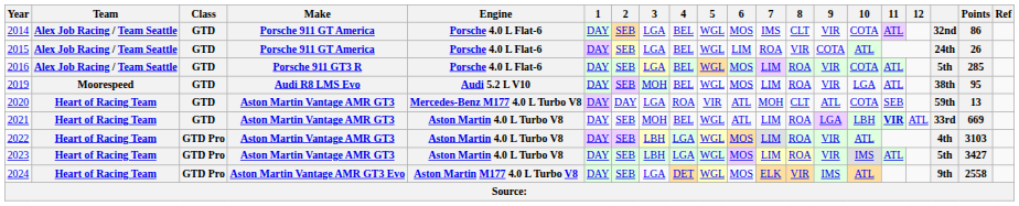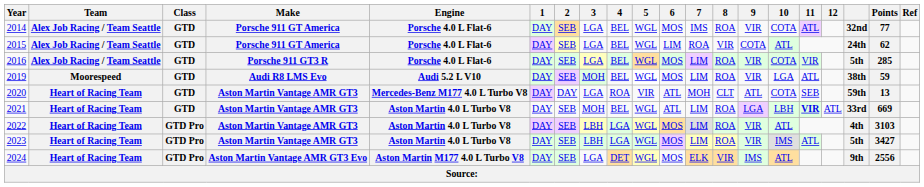2014 | 8: CLT -> ROA
2014 | Points: 86 -> 77
2015 | Points: 26 -> 62
2016 | 11: ATL -> VIR
2019 | Points: 95 -> 59
2024 | Points: 2558 -> 2556
